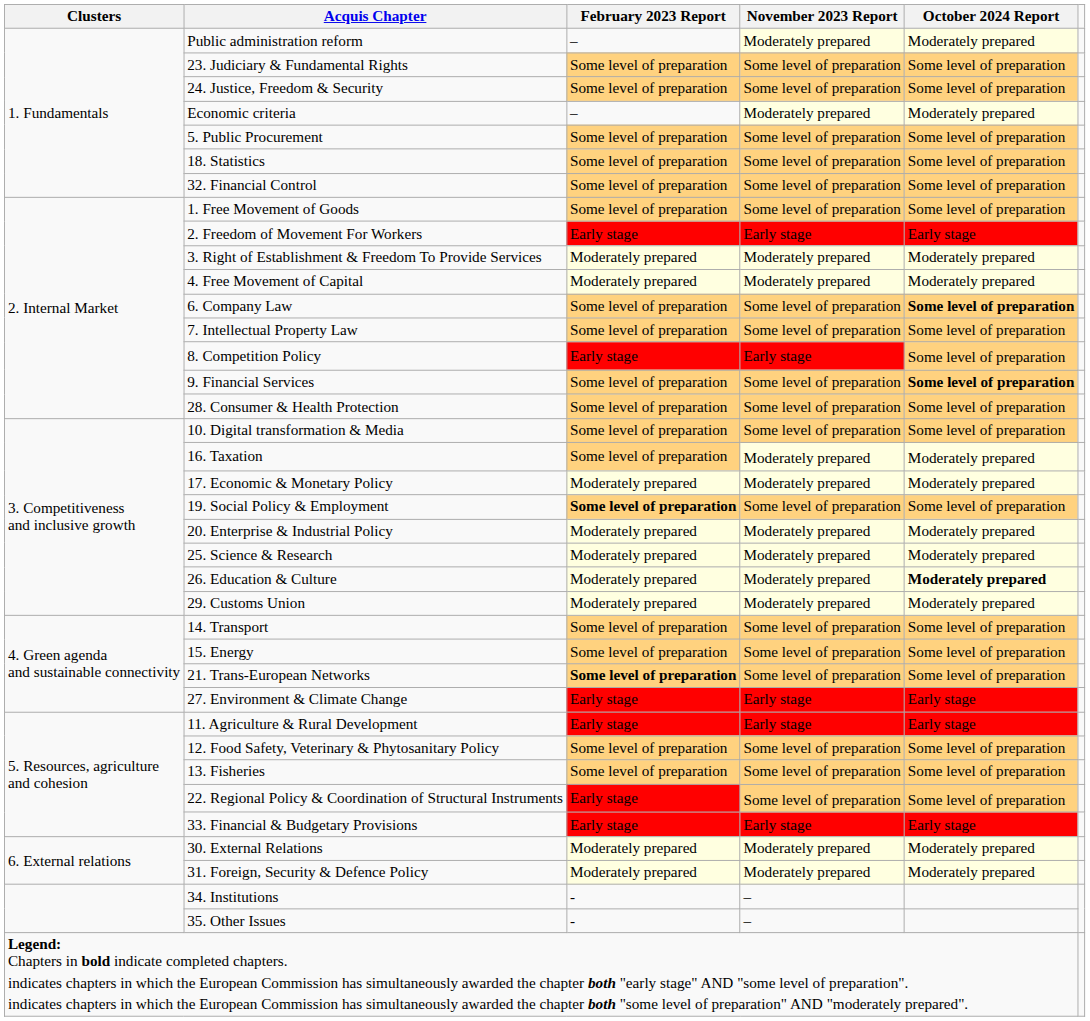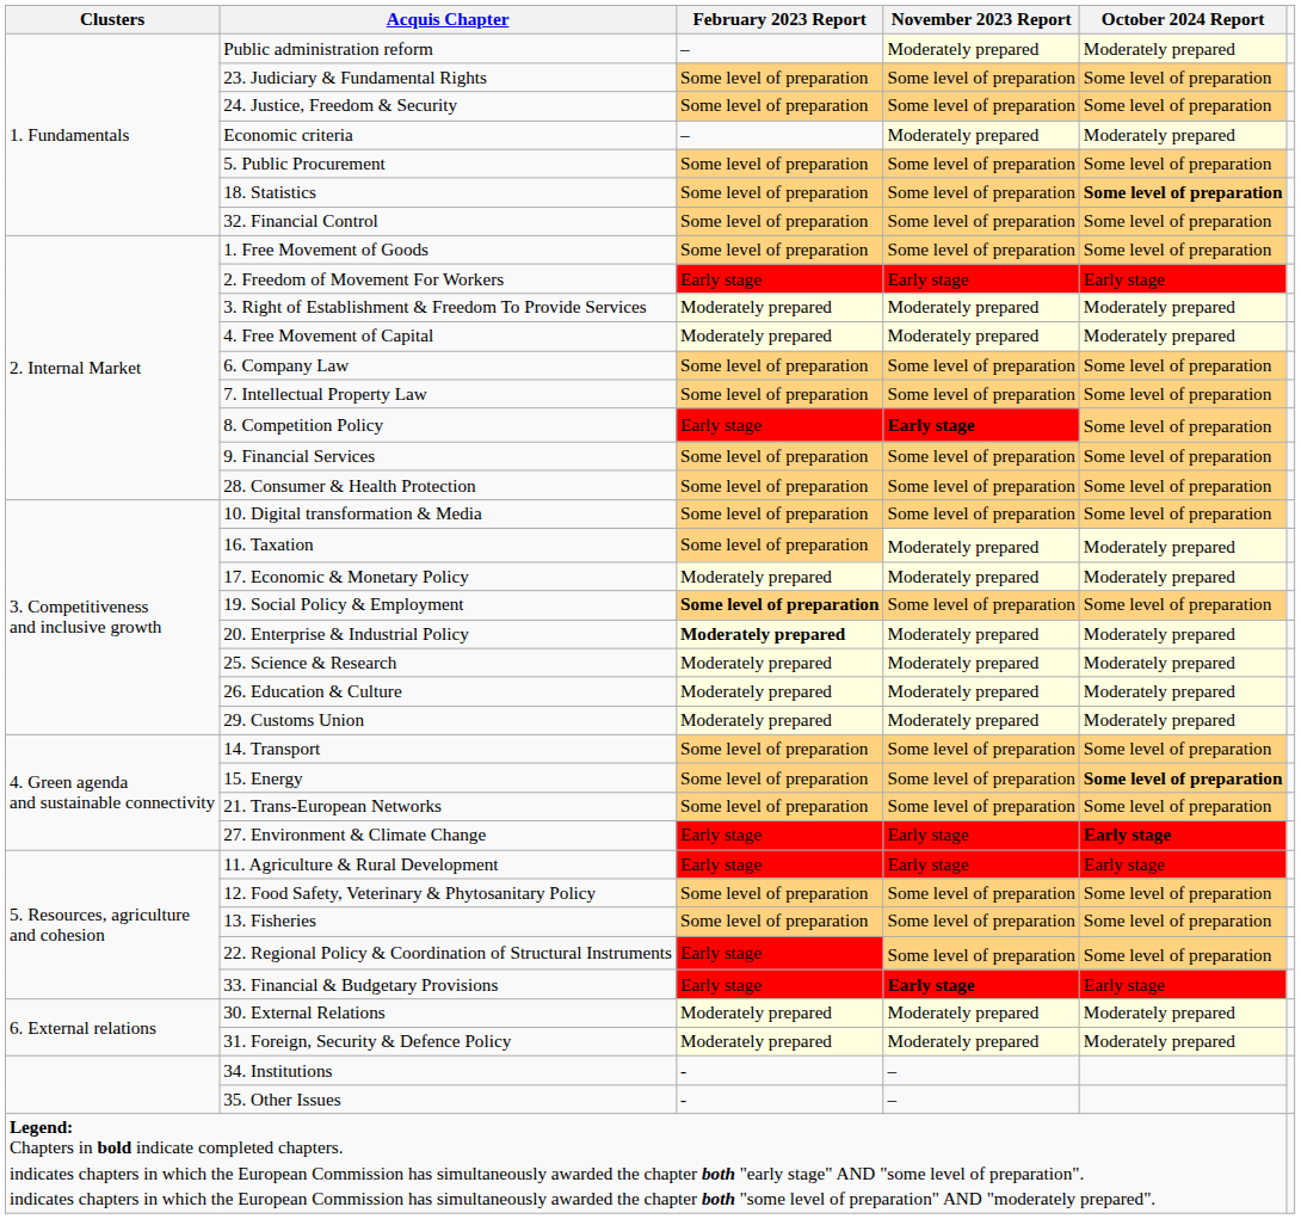18. Statistics | October 2024 Report: normal -> bold
6. Company Law | October 2024 Report: bold -> normal
8. Competition Policy | November 2023 Report: normal -> bold
9. Financial Services | October 2024 Report: bold -> normal
20. Enterprise & Industrial Policy | February 2023 Report: normal -> bold
26. Education & Culture | October 2024 Report: bold -> normal
15. Energy | October 2024 Report: normal -> bold
21. Trans-European Networks | February 2023 Report: bold -> normal
27. Environment & Climate Change | October 2024 Report: normal -> bold
33. Financial & Budgetary Provisions | November 2023 Report: normal -> bold
